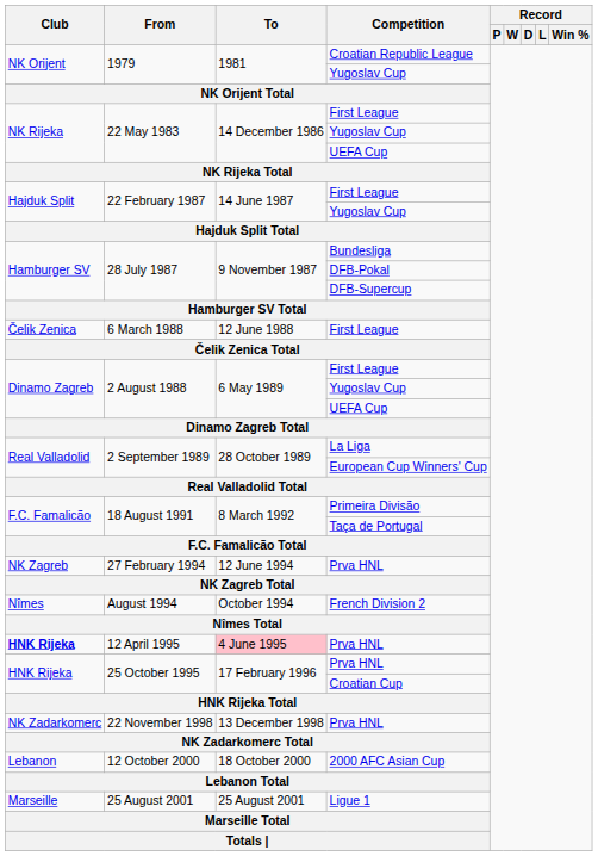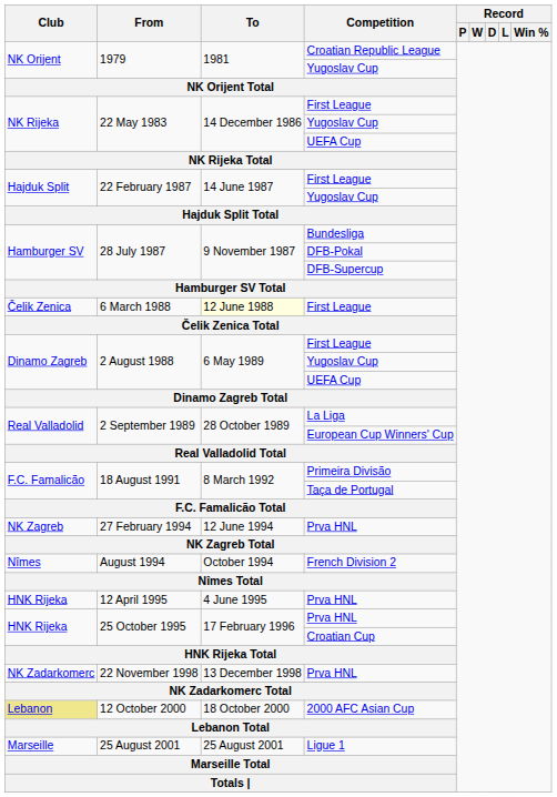6 March 1988 / First League | To: no background -> lightyellow background
12 April 1995 / Prva HNL | Club: bold -> normal
12 April 1995 / Prva HNL | To: pink background -> no background
2000 AFC Asian Cup | Club: no background -> khaki background
